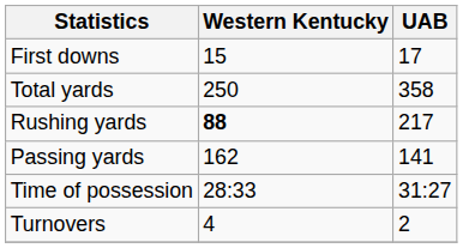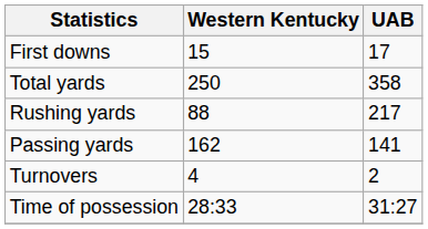Rushing yards | Western Kentucky: bold -> normal
rows swapped: Turnovers <-> Time of possession
